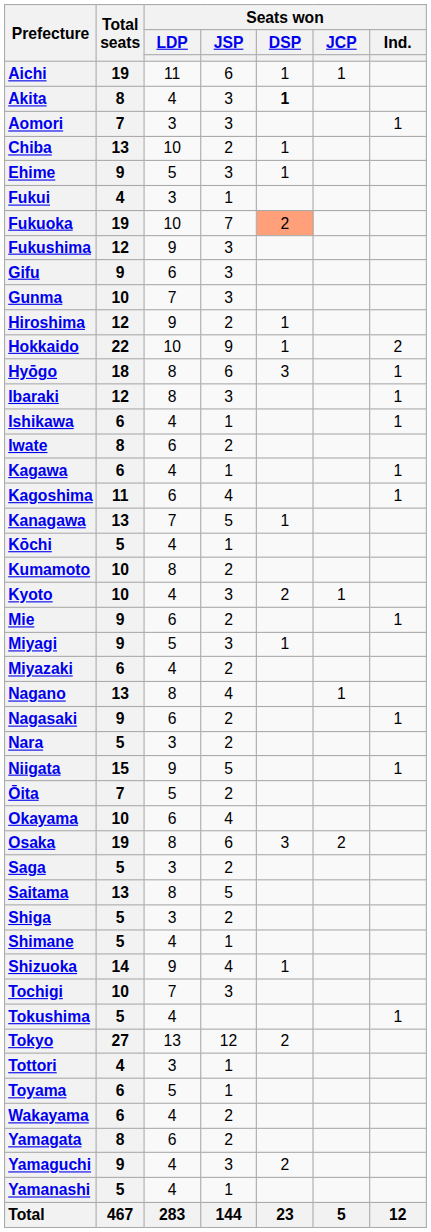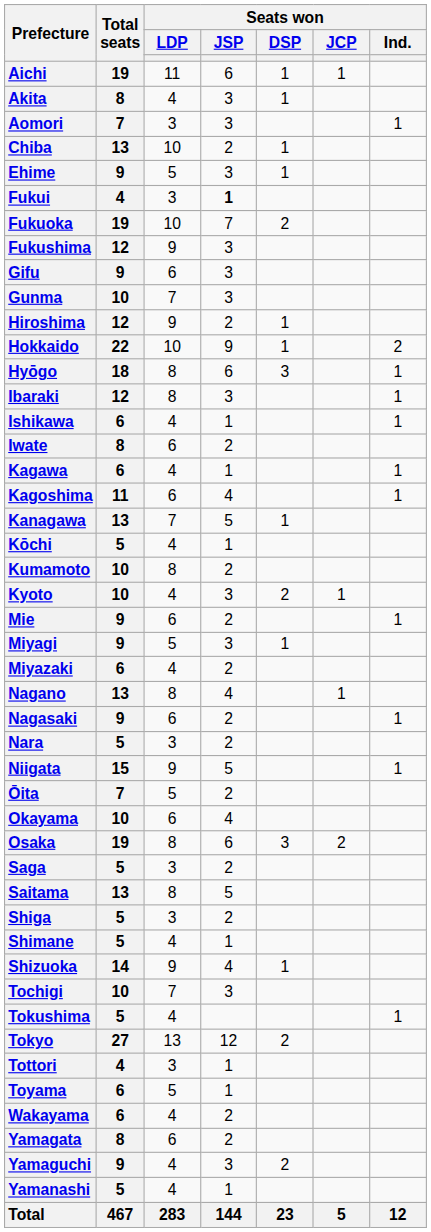Akita | Seats won / DSP: bold -> normal
Fukui | Seats won / JSP: normal -> bold
Fukuoka | Seats won / DSP: lightsalmon background -> no background
